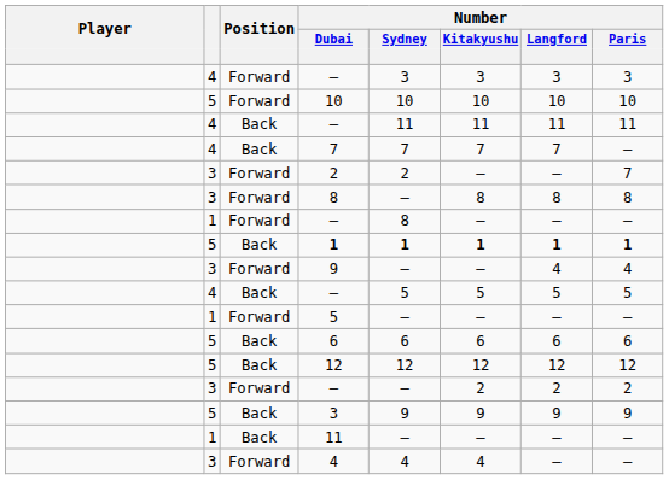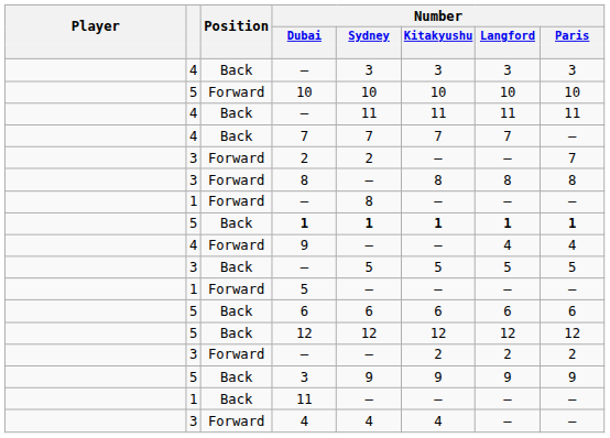row 4 | Position: Forward -> Back
row 12 | column 2: 3 -> 4
row 13 | column 2: 4 -> 3
